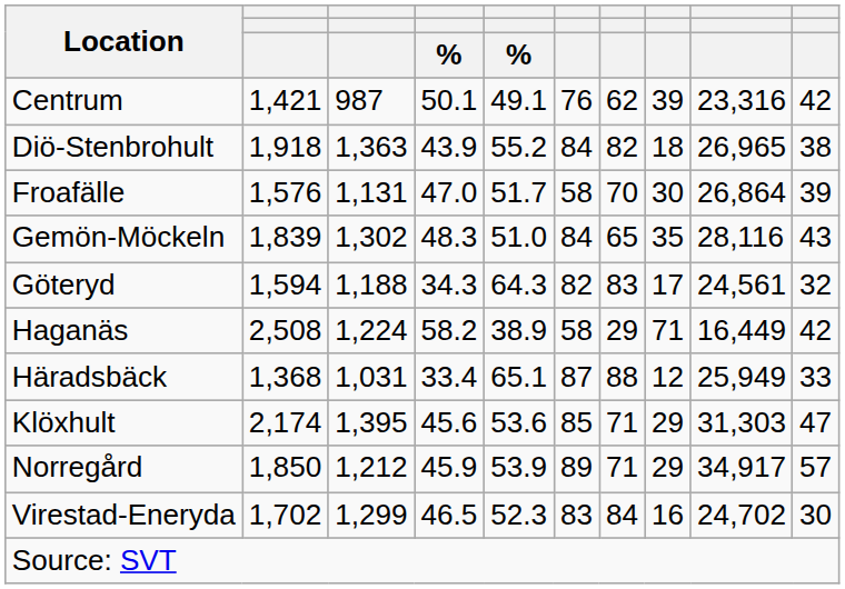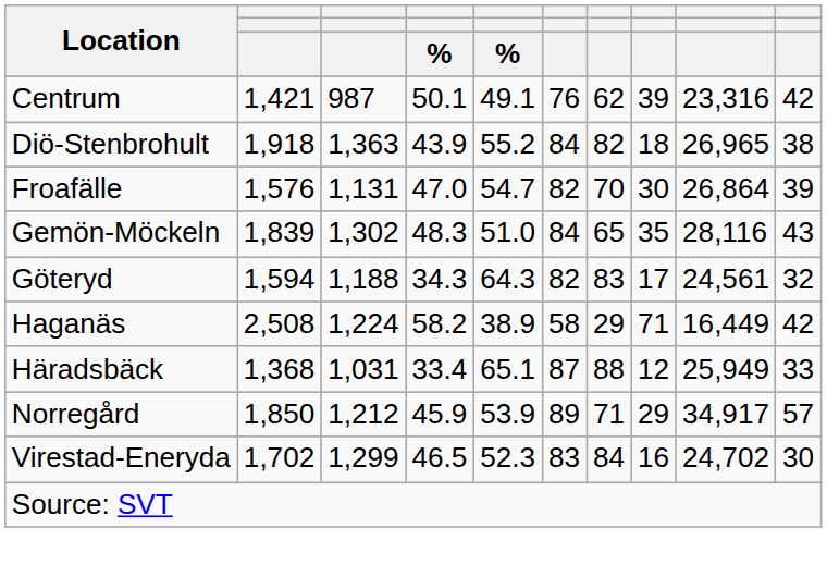Froafälle | column 5: 51.7 -> 54.7
Froafälle | column 6: 58 -> 82
- row: Klöxhult | 2,174 | 1,395 | 45.6 | 53.6 | 85 | 71 | 29 | 31,303 | 47
